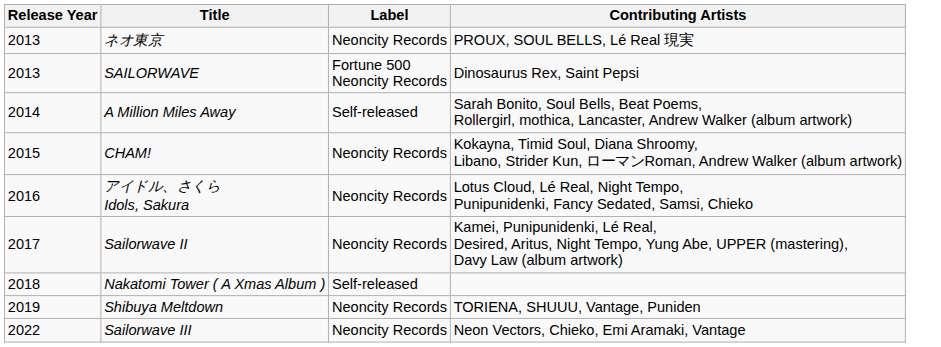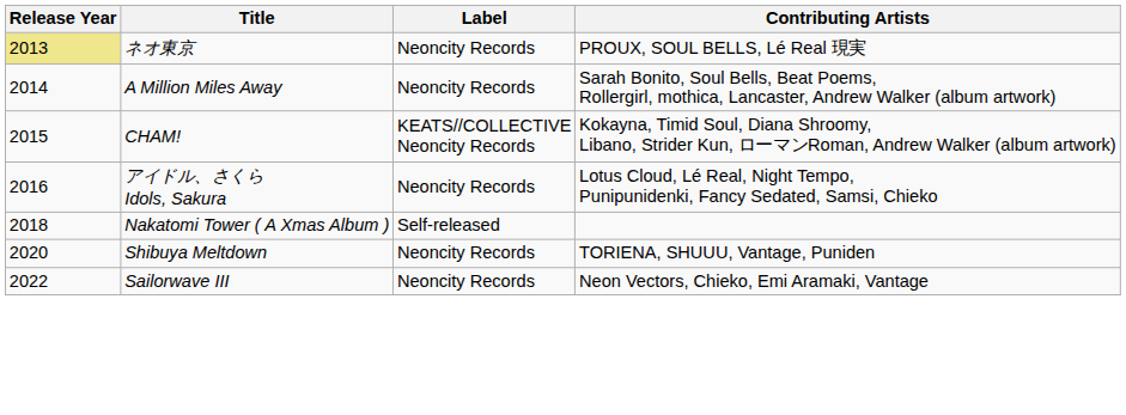ネオ東京 | Release Year: no background -> khaki background
- row: 2013 | SAILORWAVE | Fortune 500 Neoncity Records | Dinosaurus Rex, Saint Pepsi
A Million Miles Away | Label: Self-released -> Neoncity Records
CHAM! | Label: Neoncity Records -> KEATS//COLLECTIVE Neoncity Records
- row: 2017 | Sailorwave II | Neoncity Records | Kamei, Punipunidenki, Lé Real, Desired, Aritus, Night Tempo, Yung Abe, UPPER (mastering), Davy Law (album artwork)
Shibuya Meltdown | Release Year: 2019 -> 2020
